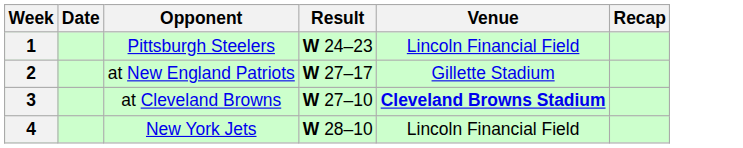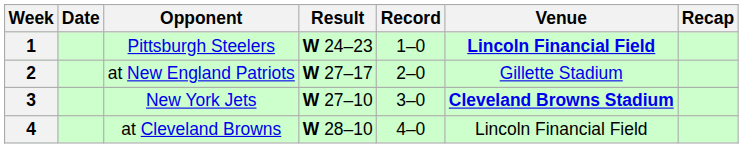+ column: Record | 1–0 | 2–0 | 3–0 | 4–0
1 | Venue: normal -> bold
3 | Opponent: at Cleveland Browns -> New York Jets
4 | Opponent: New York Jets -> at Cleveland Browns
